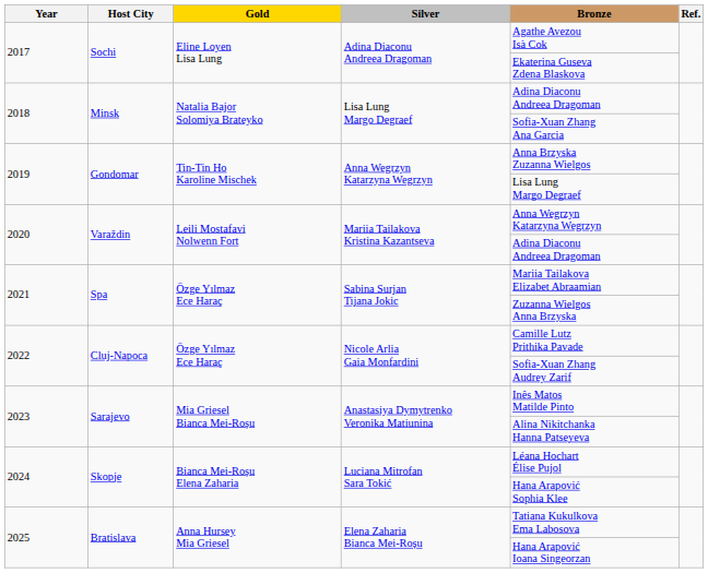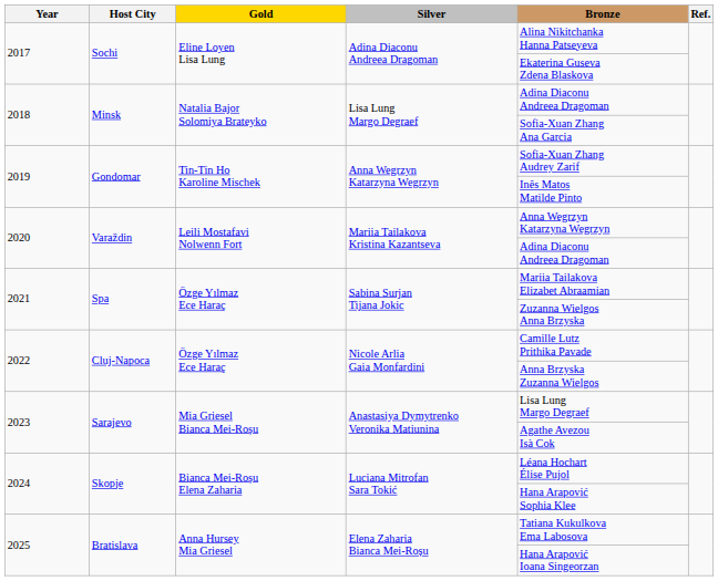row 2 | Bronze: Agathe Avezou Isà Cok -> Alina Nikitchanka Hanna Patseyeva
row 6 | Bronze: Anna Brzyska Zuzanna Wielgos -> Sofia-Xuan Zhang Audrey Zarif
row 7 | Bronze: Lisa Lung Margo Degraef -> Inês Matos Matilde Pinto
row 13 | Bronze: Sofia-Xuan Zhang Audrey Zarif -> Anna Brzyska Zuzanna Wielgos
row 14 | Bronze: Inês Matos Matilde Pinto -> Lisa Lung Margo Degraef
row 15 | Bronze: Alina Nikitchanka Hanna Patseyeva -> Agathe Avezou Isà Cok
